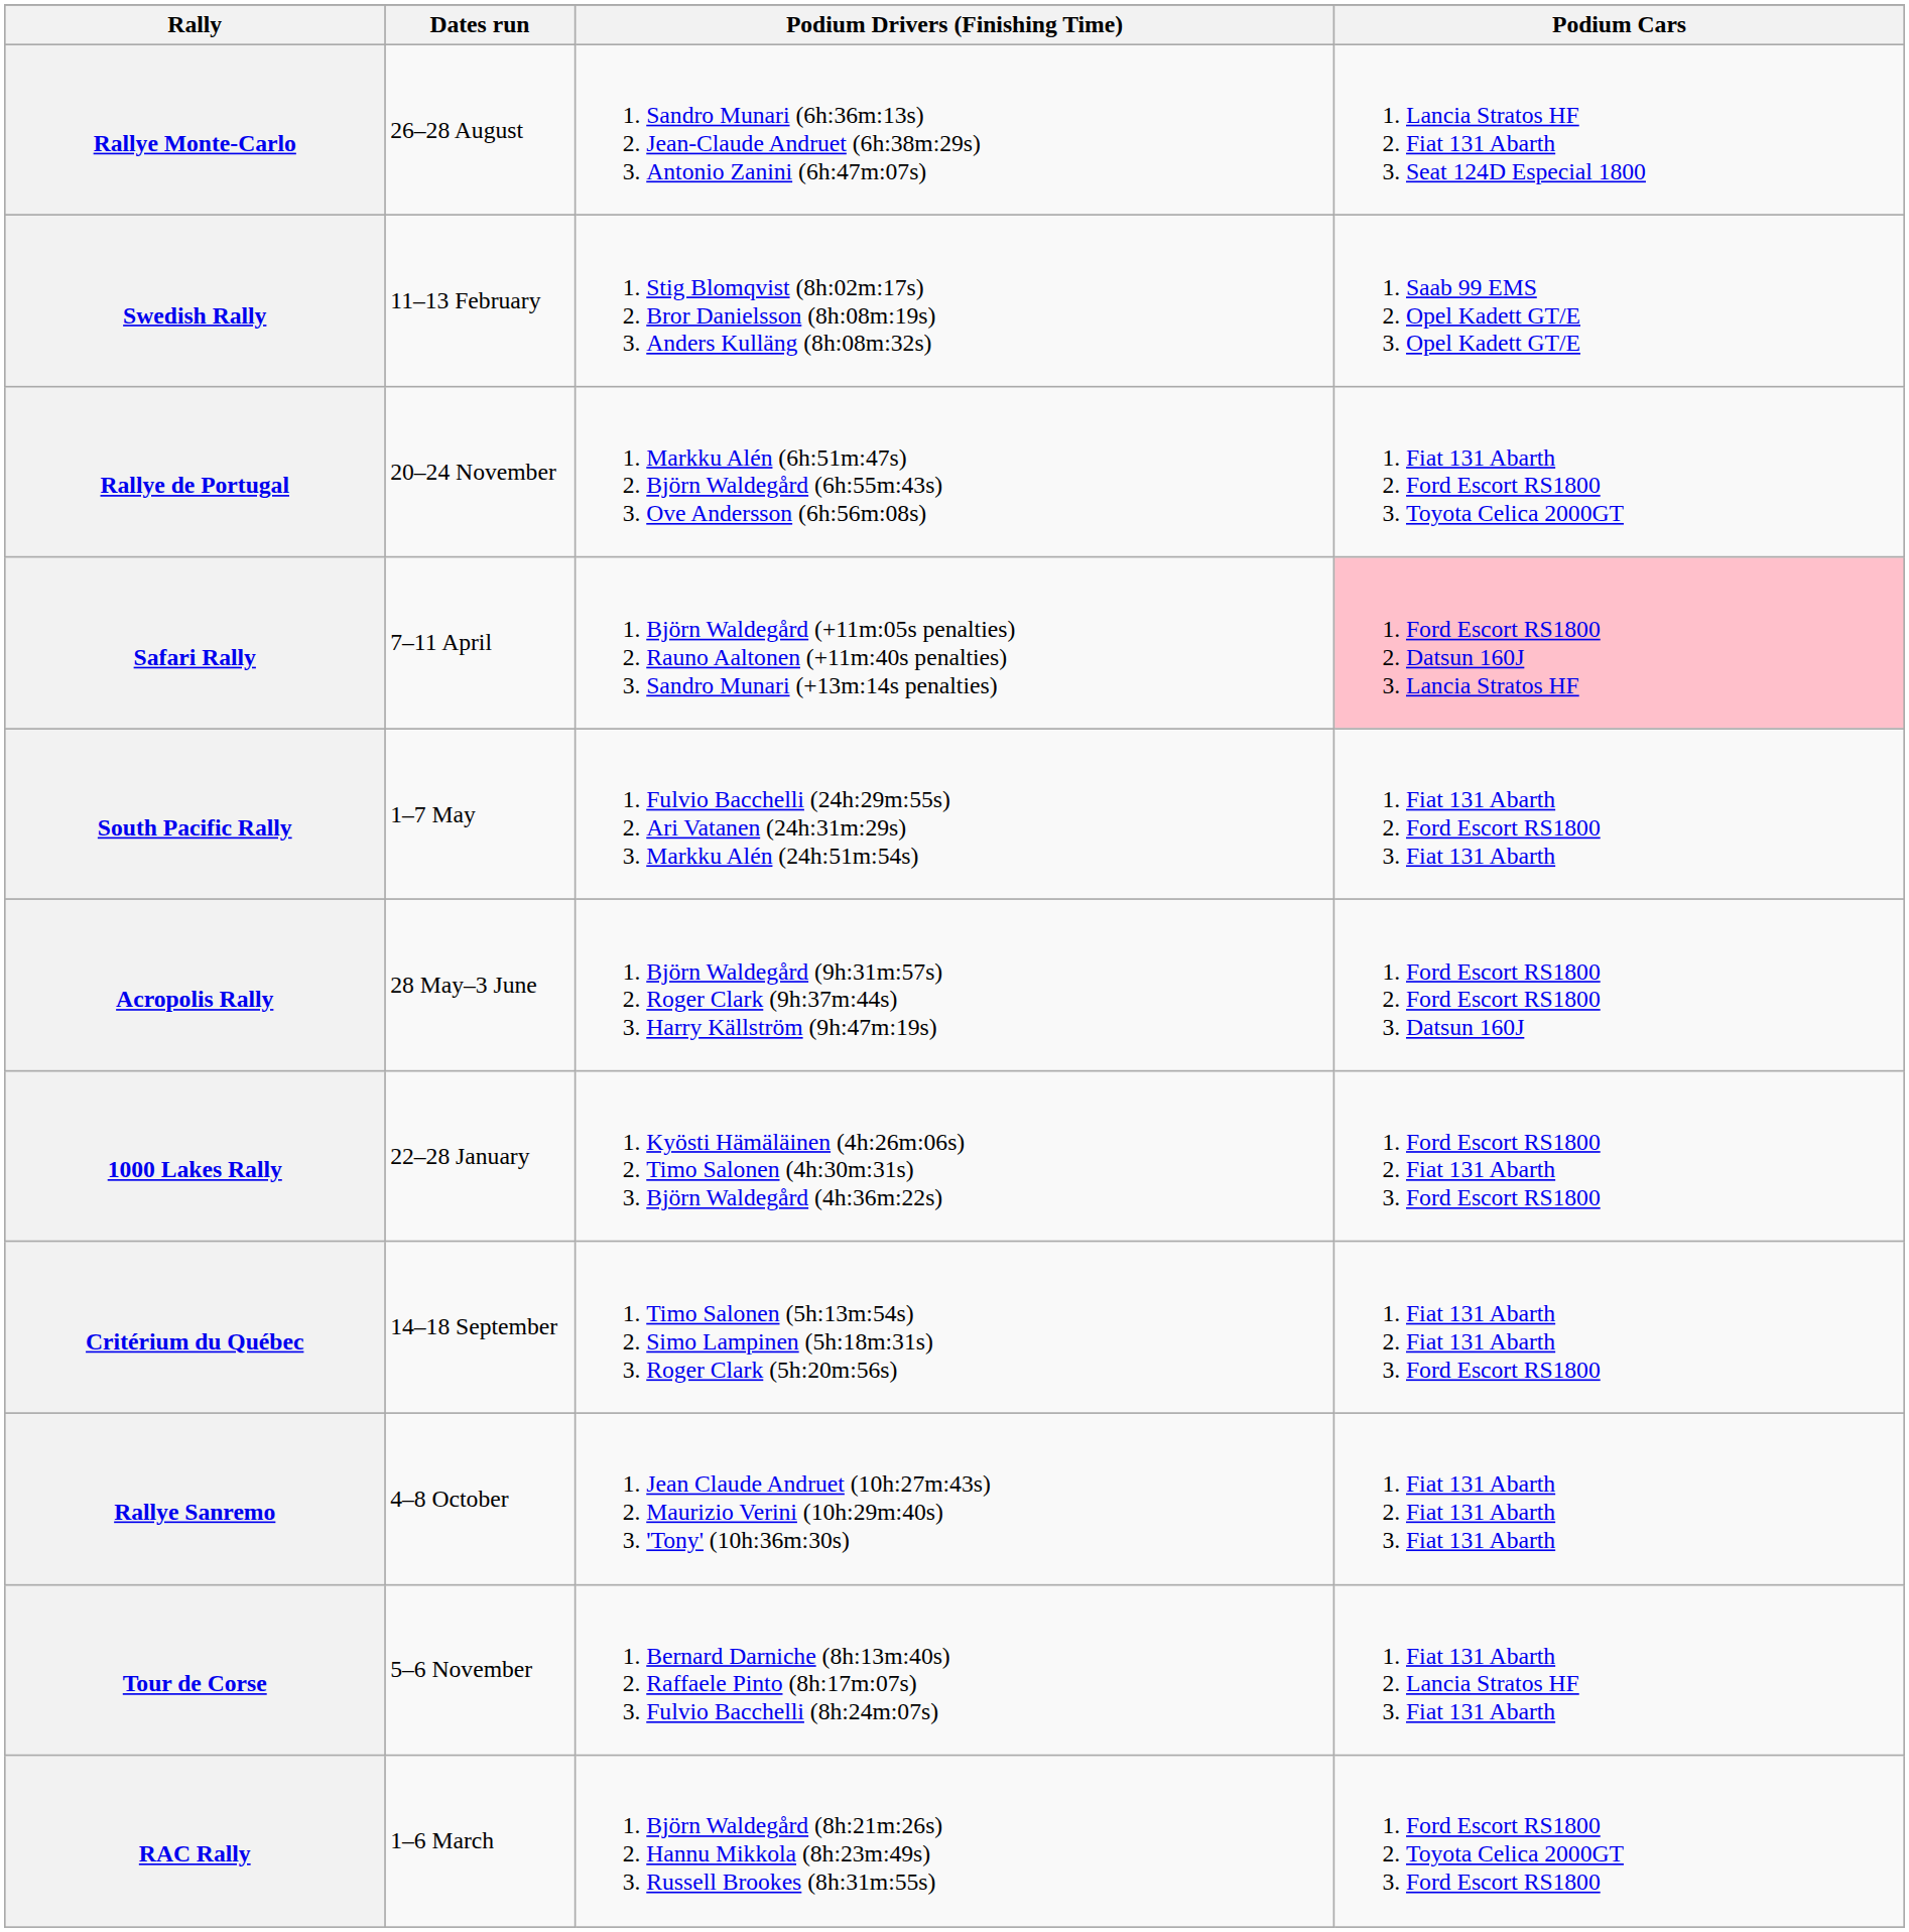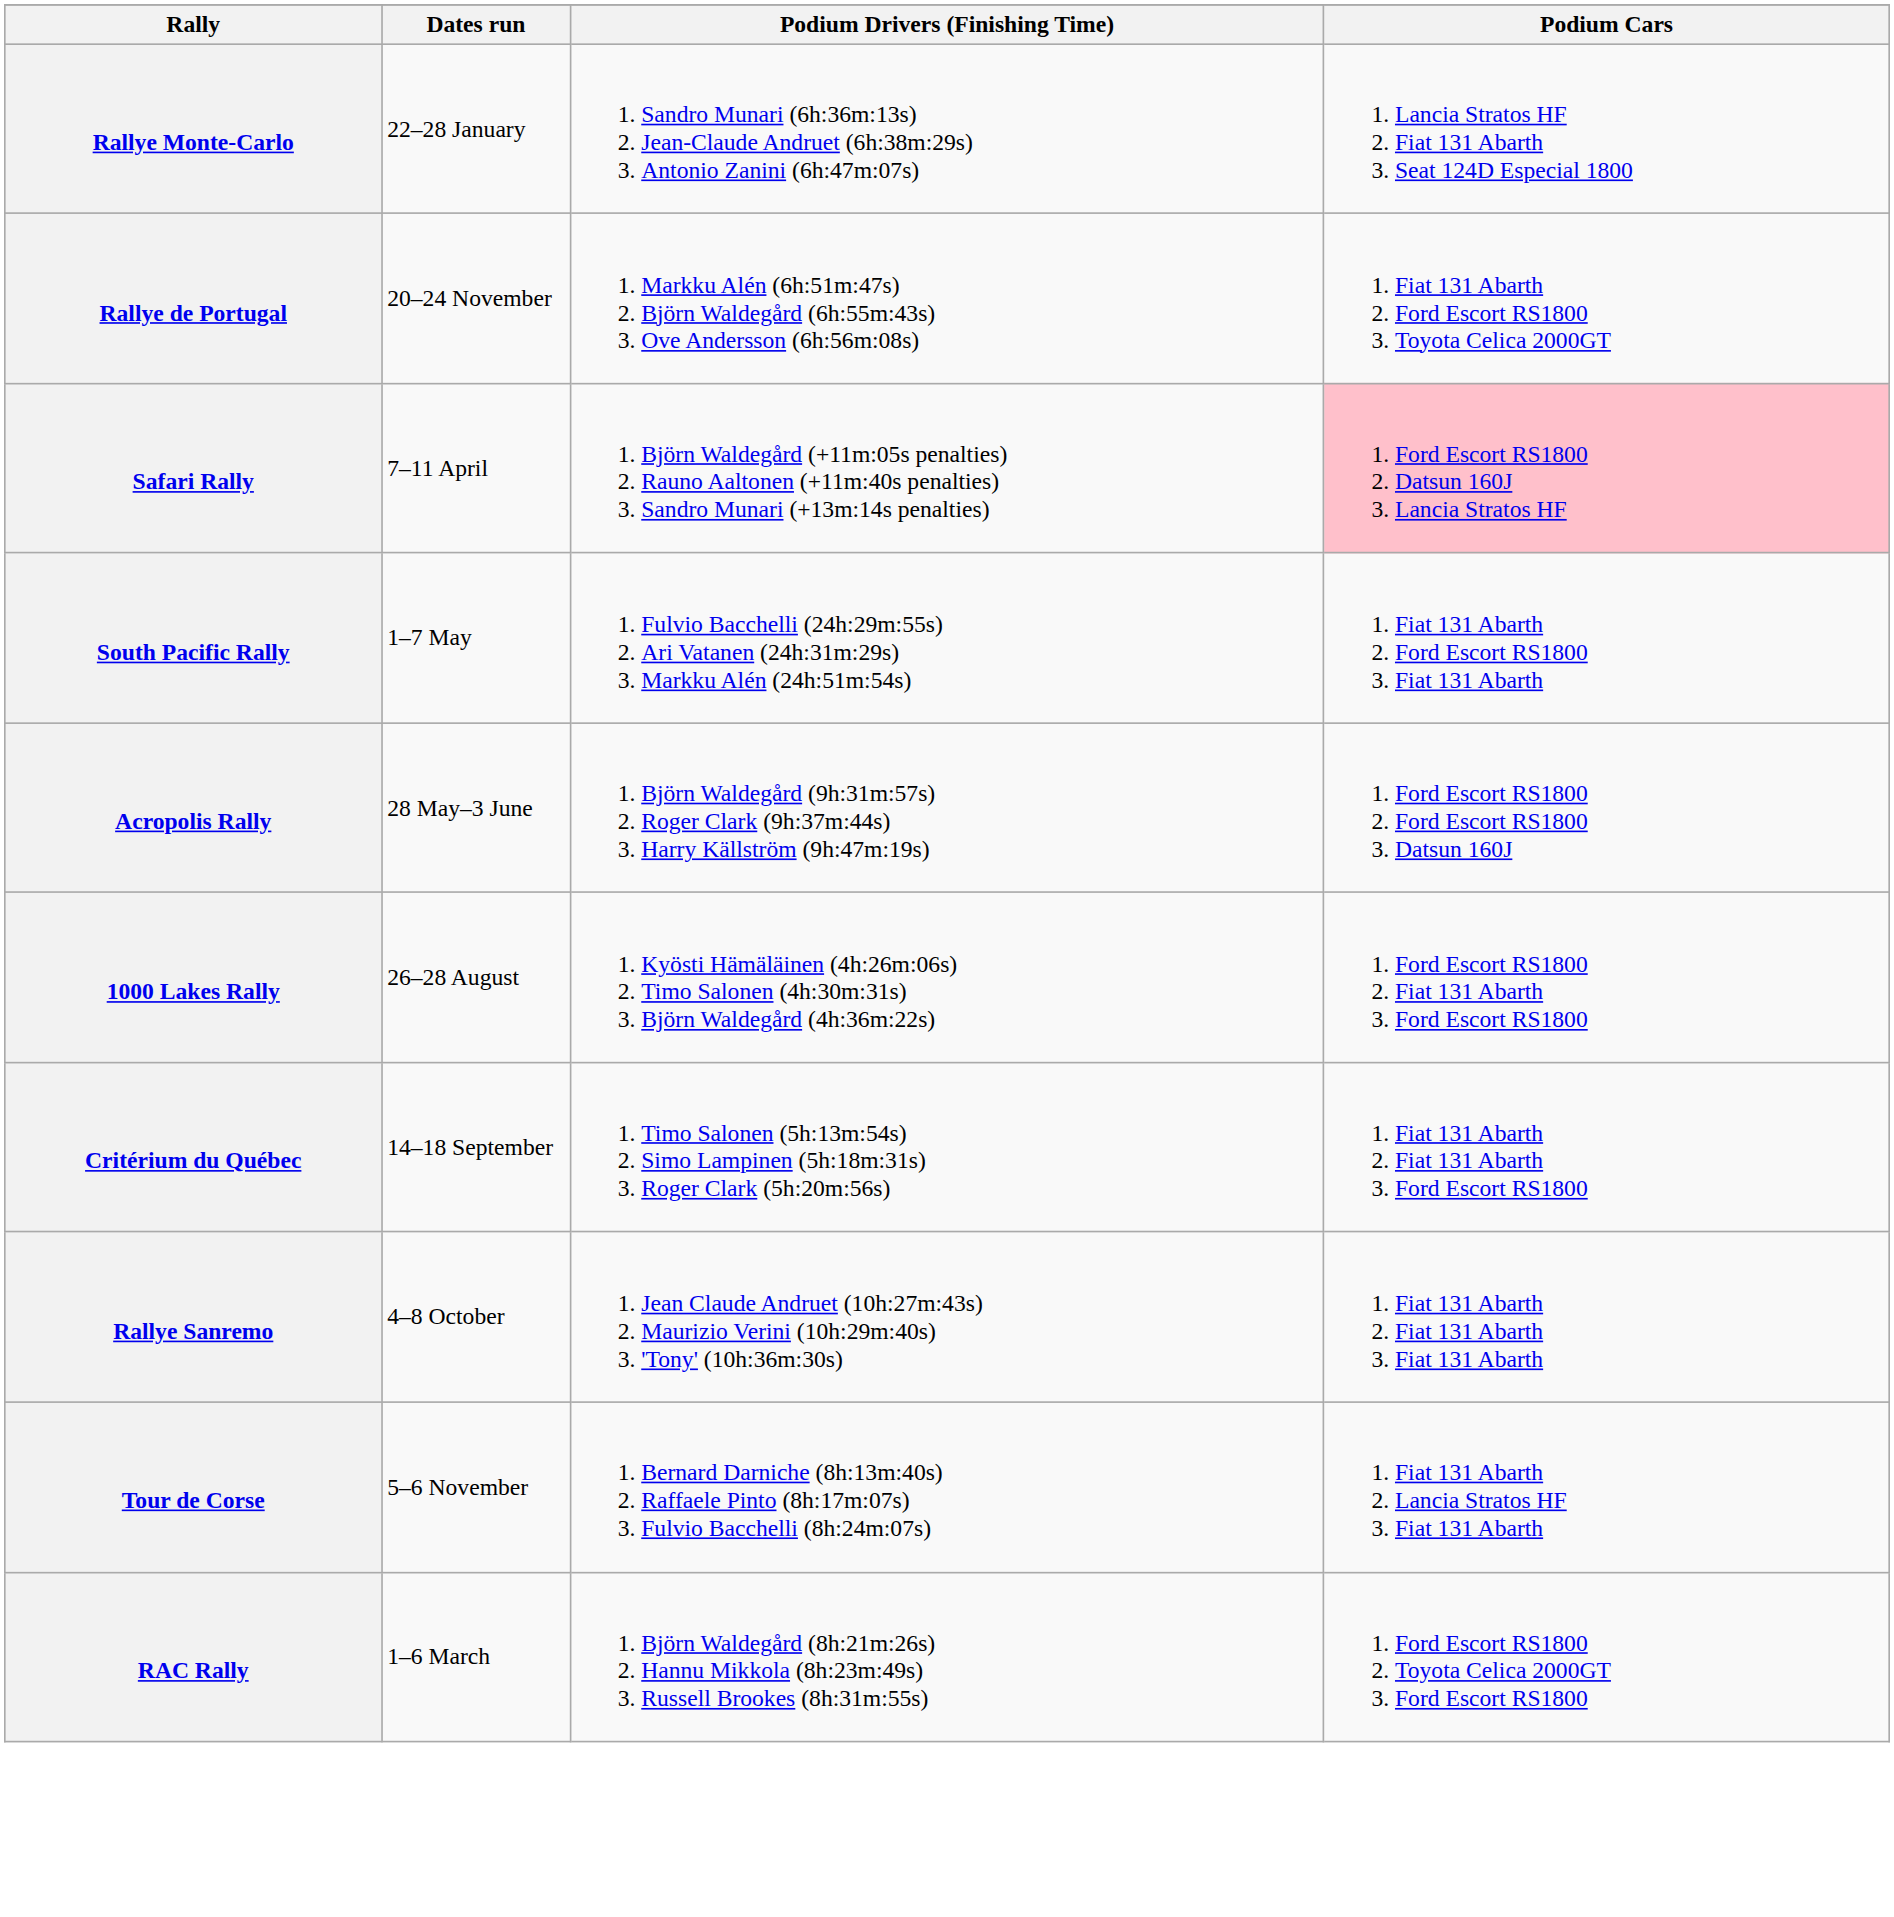Rallye Monte-Carlo | Dates run: 26–28 August -> 22–28 January
- row: Swedish Rally | 11–13 February | Stig Blomqvist (8h:02m:17s) Bror Danielsson (8h:08m:19s) Anders Kulläng (8h:08m:32s) | Saab 99 EMS Opel Kadett GT/E Opel Kadett GT/E
1000 Lakes Rally | Dates run: 22–28 January -> 26–28 August
